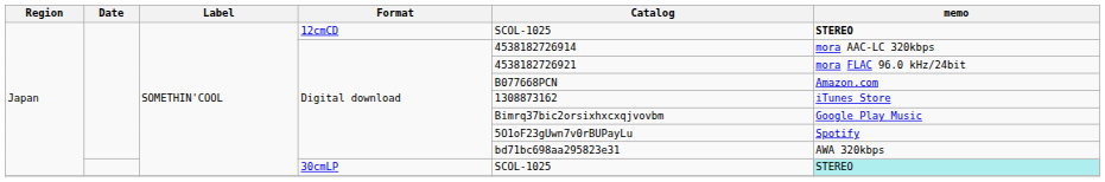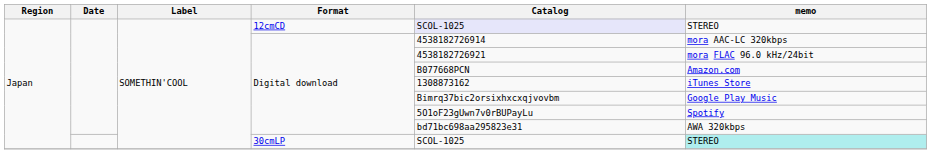12cmCD | Catalog: no background -> lavender background
12cmCD | memo: bold -> normal
